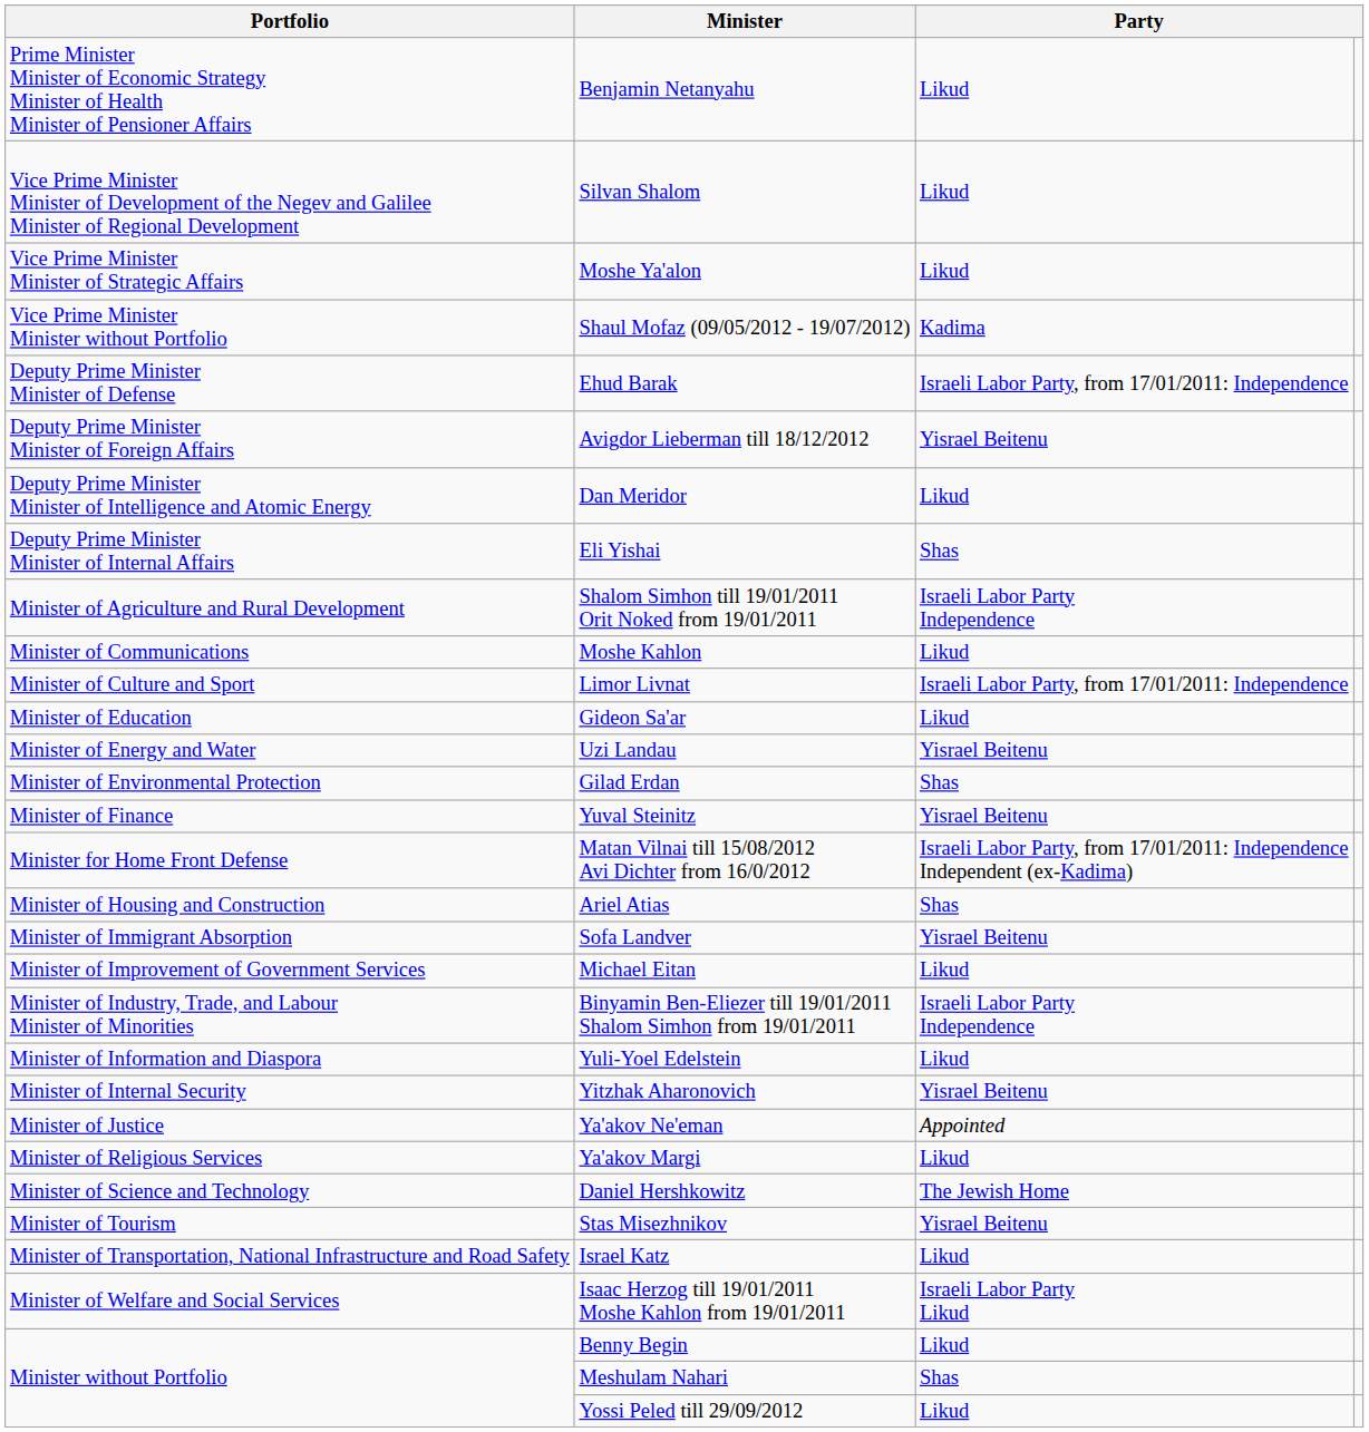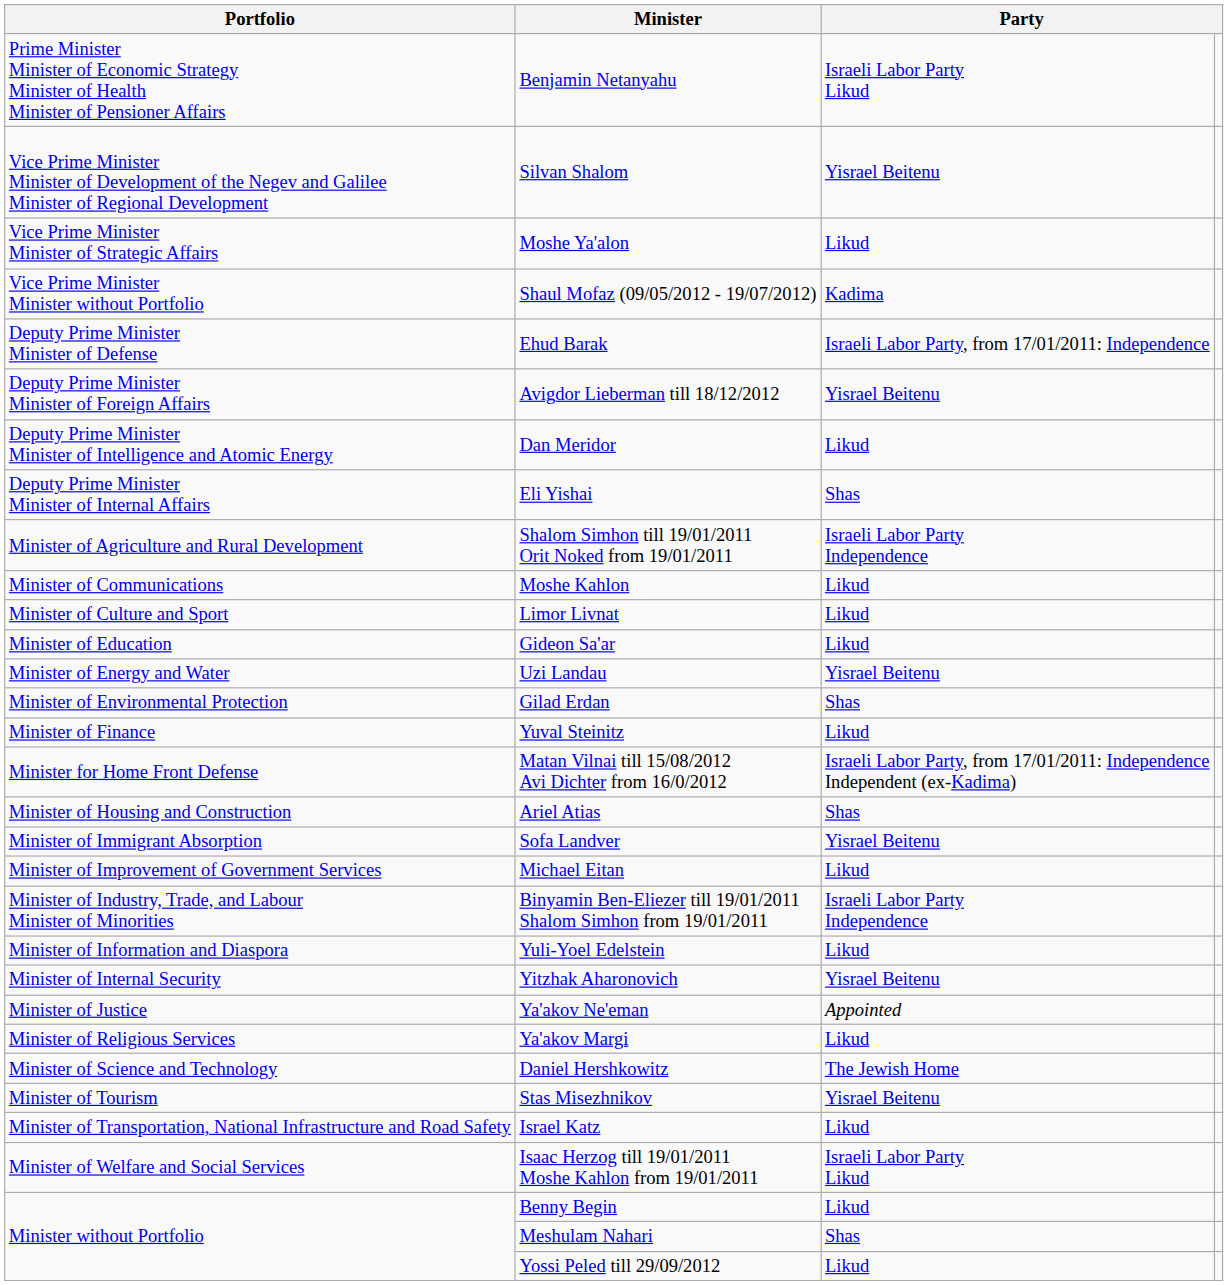Benjamin Netanyahu | column 3: Likud -> Israeli Labor Party Likud
Silvan Shalom | column 3: Likud -> Yisrael Beitenu
Limor Livnat | column 3: Israeli Labor Party, from 17/01/2011: Independence -> Likud
Yuval Steinitz | column 3: Yisrael Beitenu -> Likud
